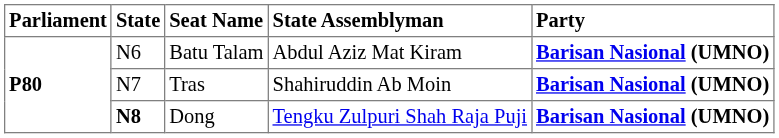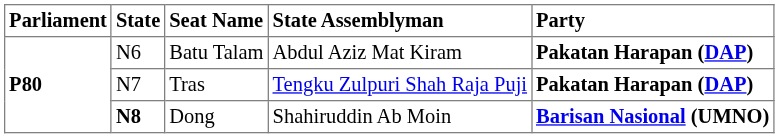Batu Talam | Party: Barisan Nasional (UMNO) -> Pakatan Harapan (DAP)
Tras | State Assemblyman: Shahiruddin Ab Moin -> Tengku Zulpuri Shah Raja Puji
Tras | Party: Barisan Nasional (UMNO) -> Pakatan Harapan (DAP)
Dong | State Assemblyman: Tengku Zulpuri Shah Raja Puji -> Shahiruddin Ab Moin
